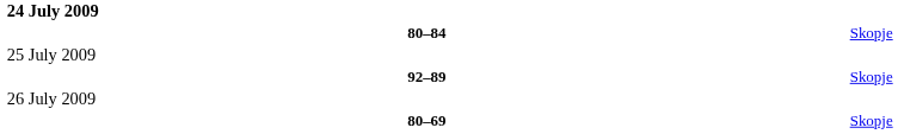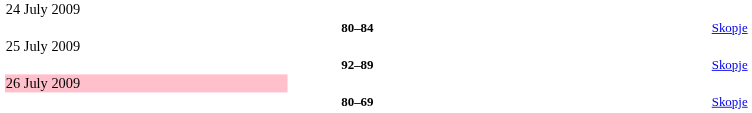24 July 2009 | column 1: bold -> normal
26 July 2009 | column 1: no background -> pink background
